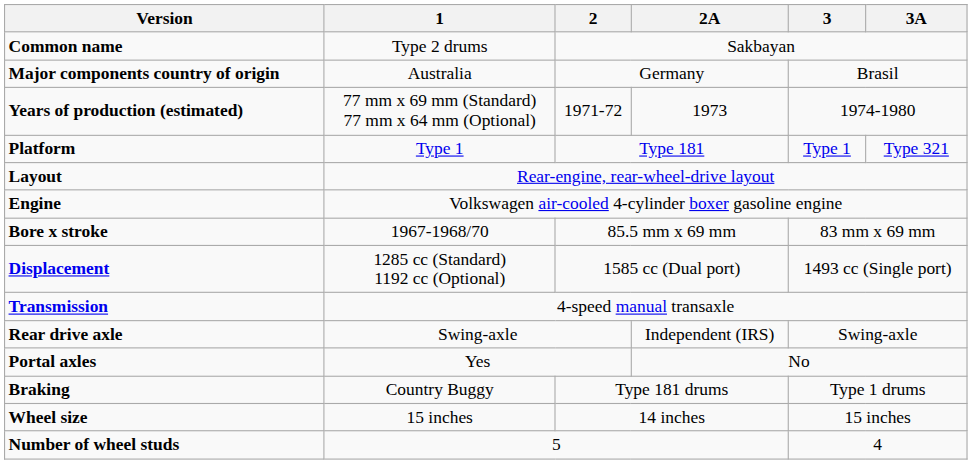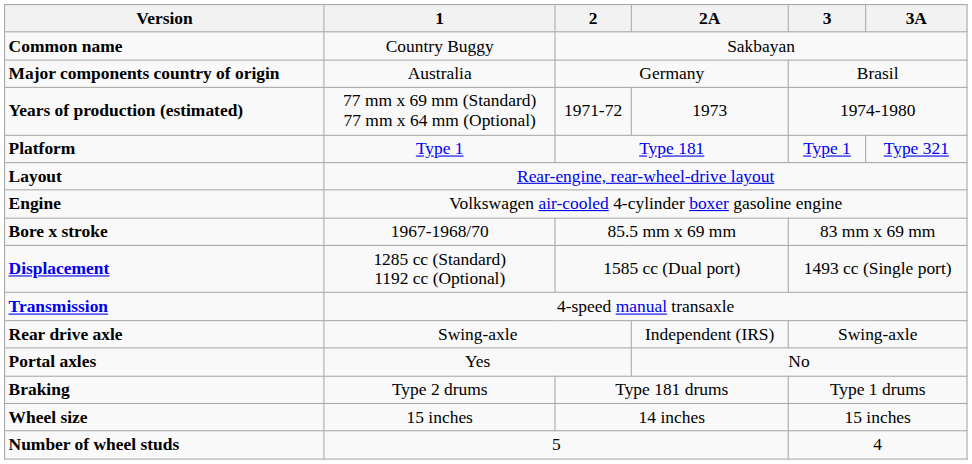Common name | 1: Type 2 drums -> Country Buggy
Braking | 1: Country Buggy -> Type 2 drums
